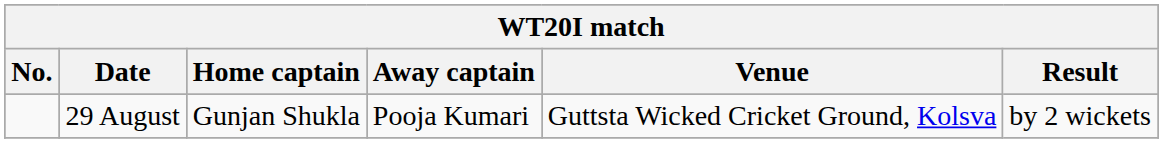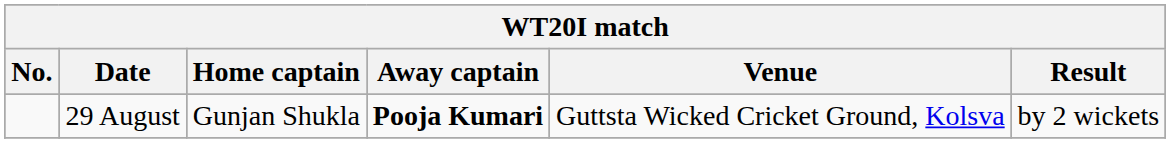29 August | Away captain: normal -> bold
